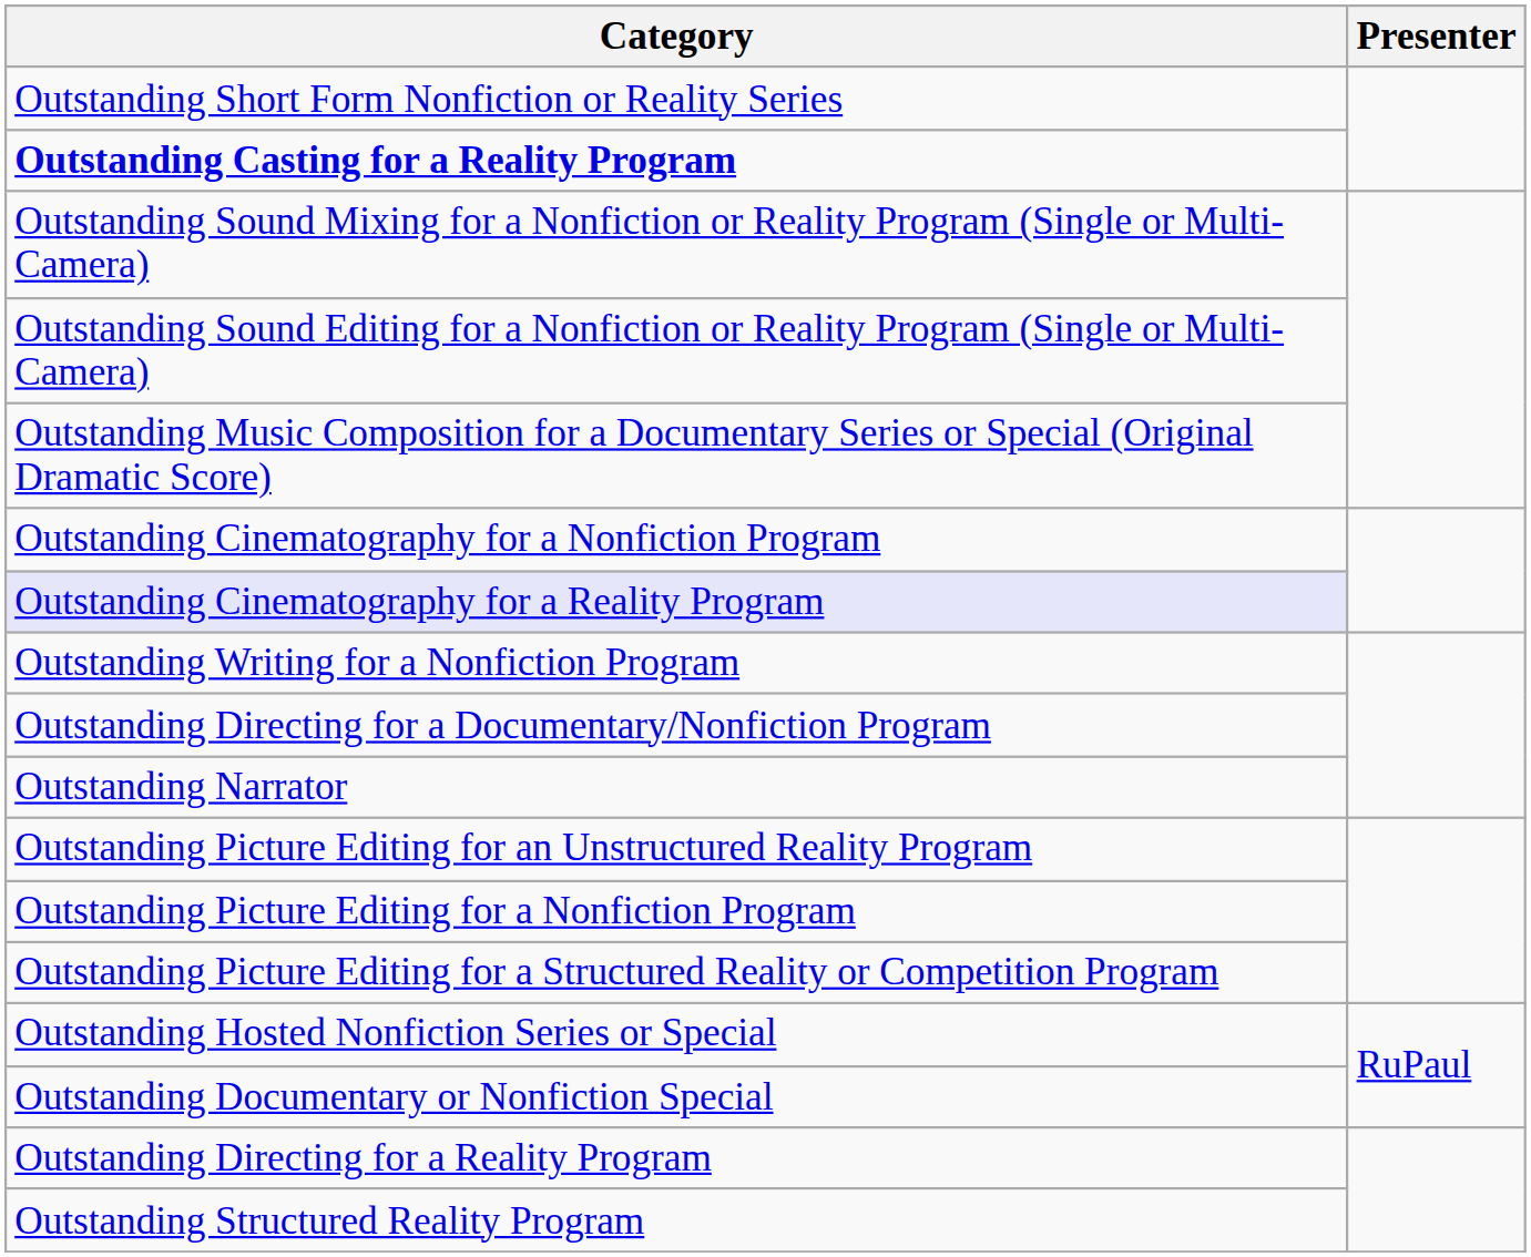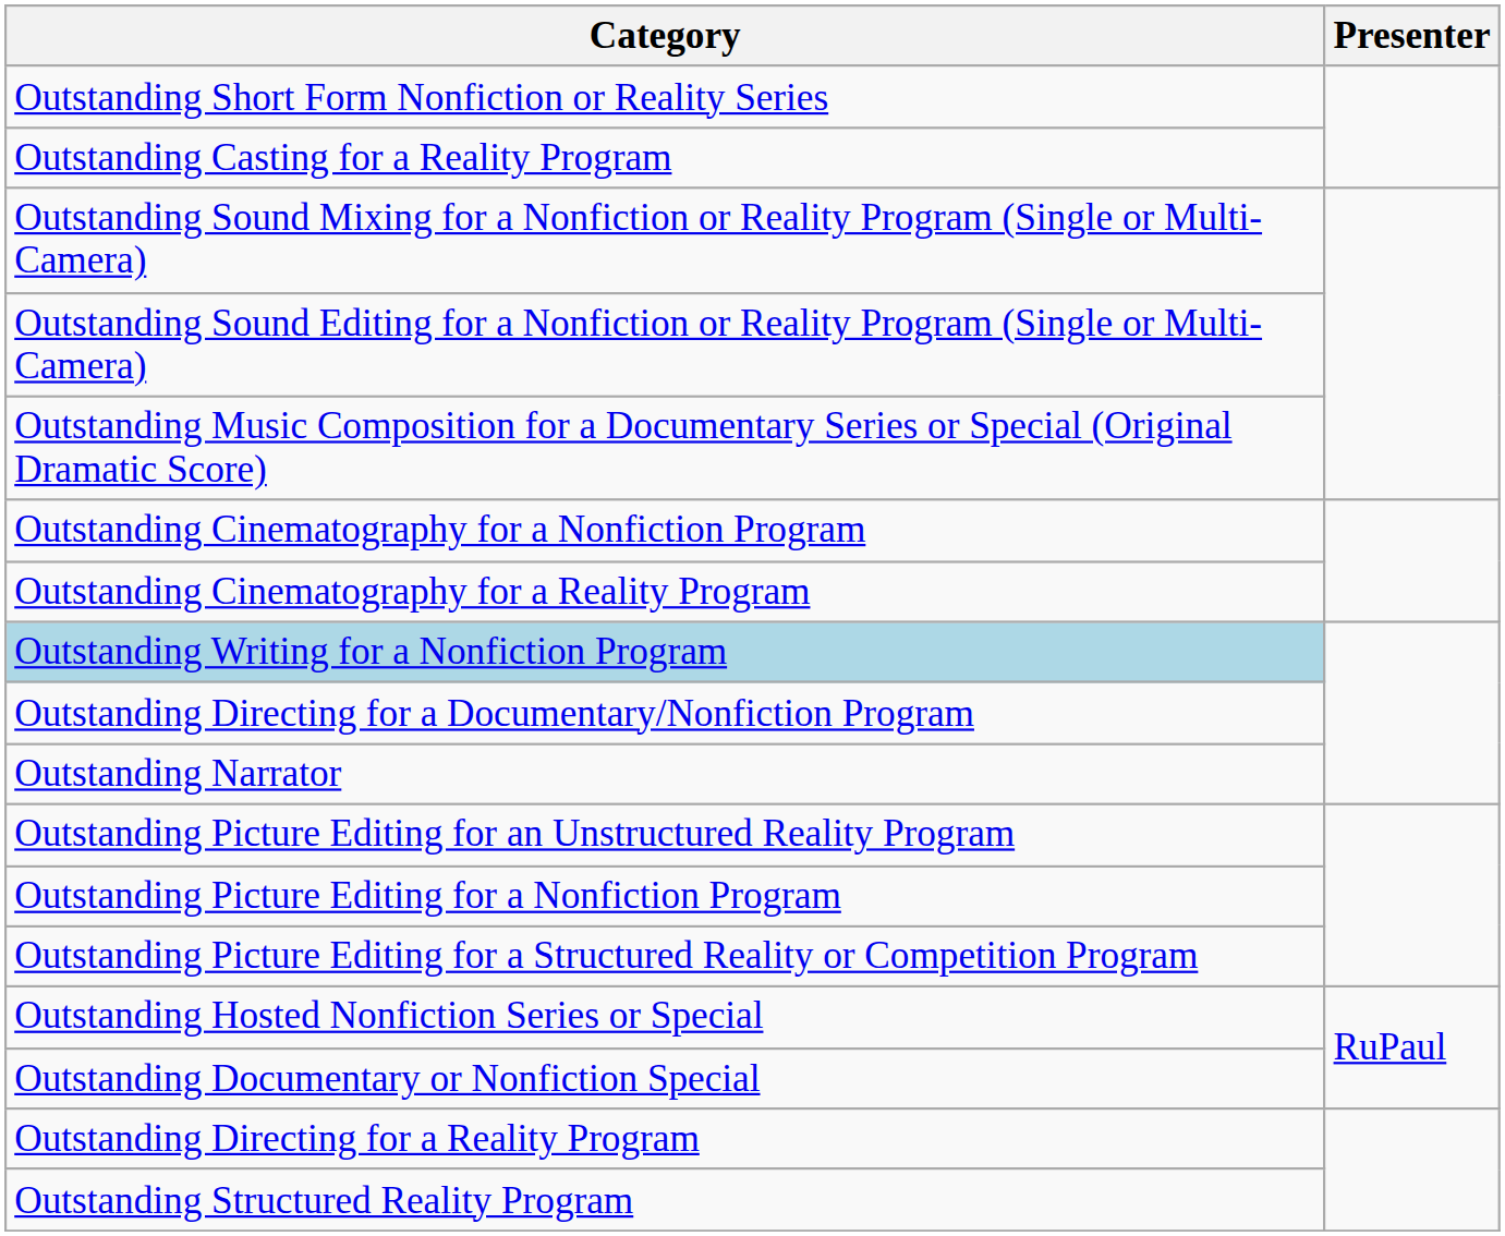Outstanding Casting for a Reality Program | Category: bold -> normal
Outstanding Cinematography for a Reality Program | Category: lavender background -> no background
Outstanding Writing for a Nonfiction Program | Category: no background -> lightblue background
